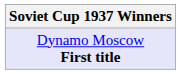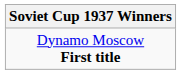row 2 | column 1: lavender background -> no background
